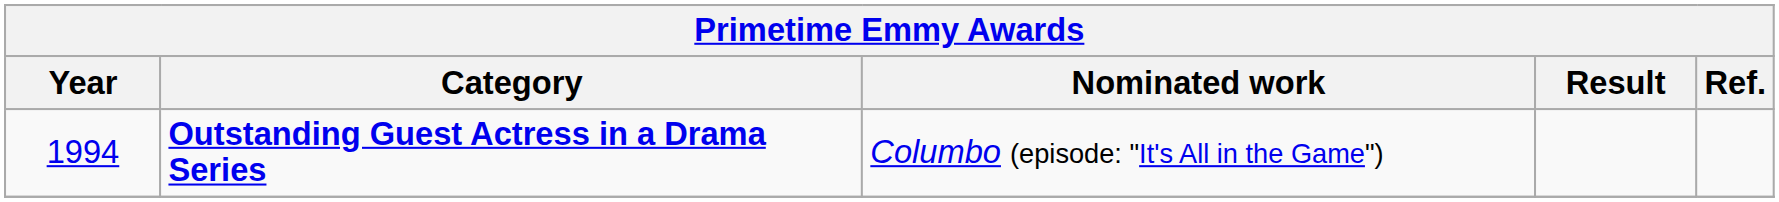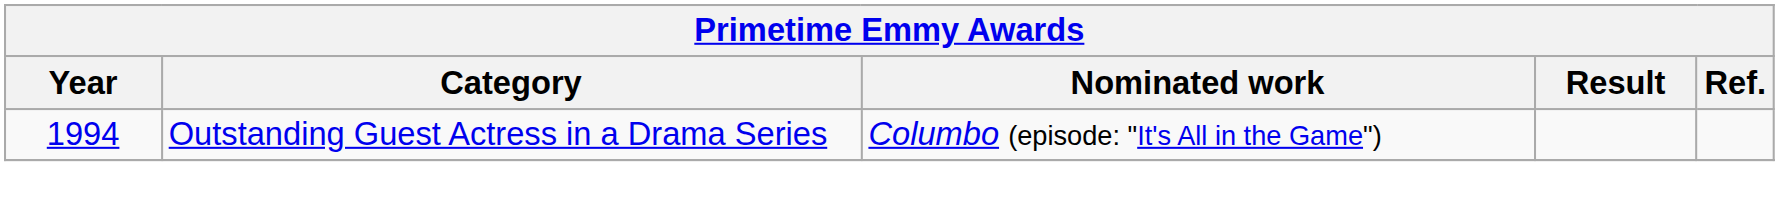row 3 | Category: bold -> normal
